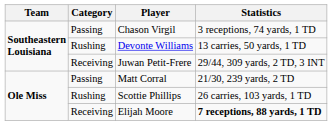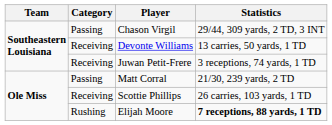Chason Virgil | Statistics: 3 receptions, 74 yards, 1 TD -> 29/44, 309 yards, 2 TD, 3 INT
Devonte Williams | Category: Rushing -> Receiving
Juwan Petit-Frere | Statistics: 29/44, 309 yards, 2 TD, 3 INT -> 3 receptions, 74 yards, 1 TD
Scottie Phillips | Category: Rushing -> Receiving
Elijah Moore | Category: Receiving -> Rushing
